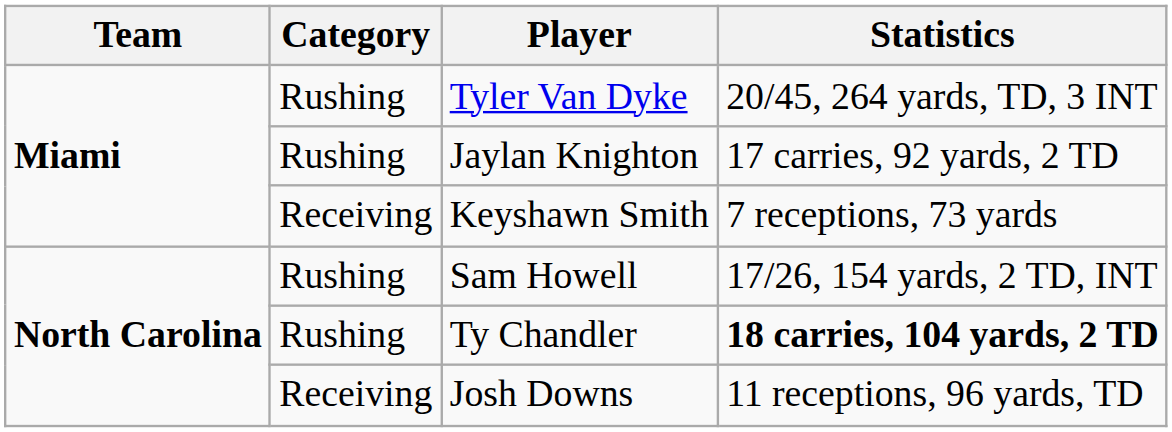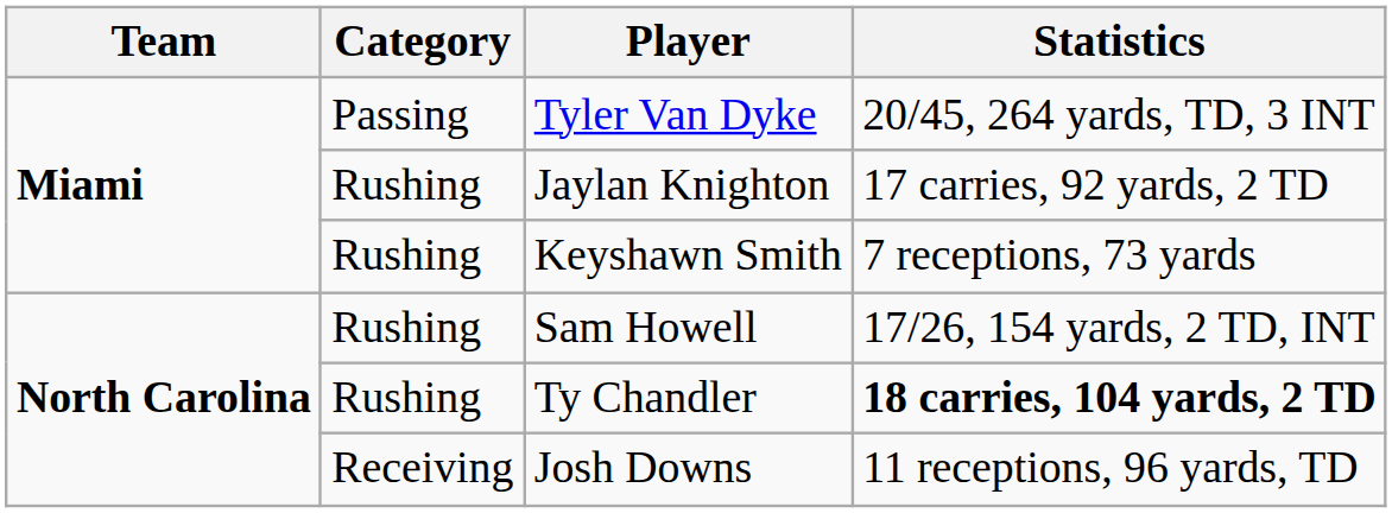Tyler Van Dyke | Category: Rushing -> Passing
Keyshawn Smith | Category: Receiving -> Rushing
